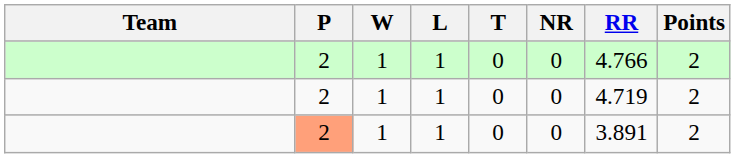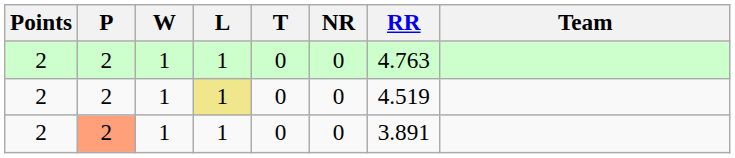columns swapped: Team <-> Points
row 2 | RR: 4.766 -> 4.763
row 3 | L: no background -> khaki background
row 3 | RR: 4.719 -> 4.519
